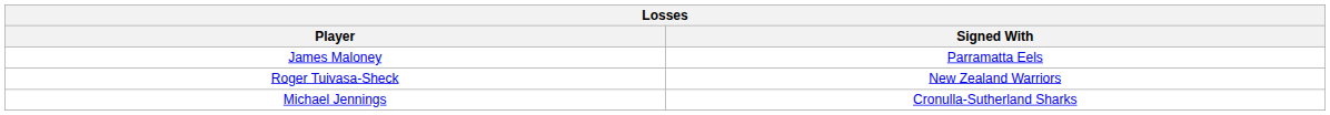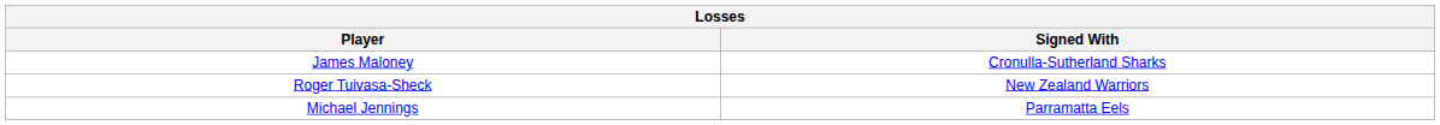James Maloney | Signed With: Parramatta Eels -> Cronulla-Sutherland Sharks
Michael Jennings | Signed With: Cronulla-Sutherland Sharks -> Parramatta Eels
